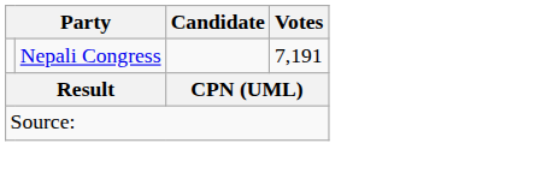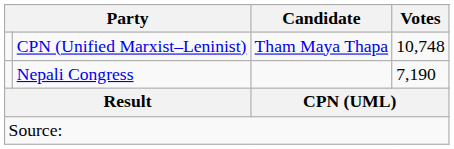+ row: CPN (Unified Marxist–Leninist) | Tham Maya Thapa | 10,748
Nepali Congress | Votes: 7,191 -> 7,190
